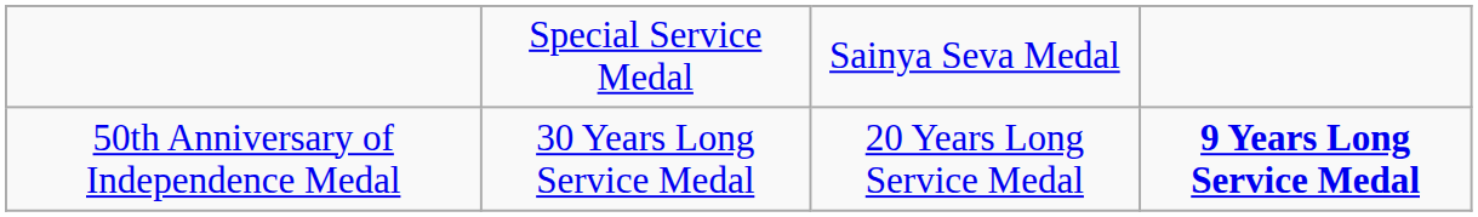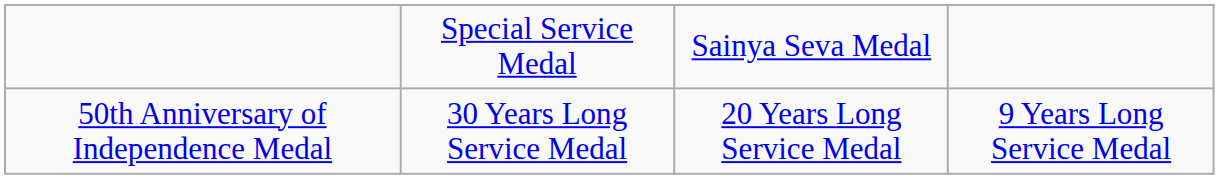50th Anniversary of Independence Medal | column 4: bold -> normal
